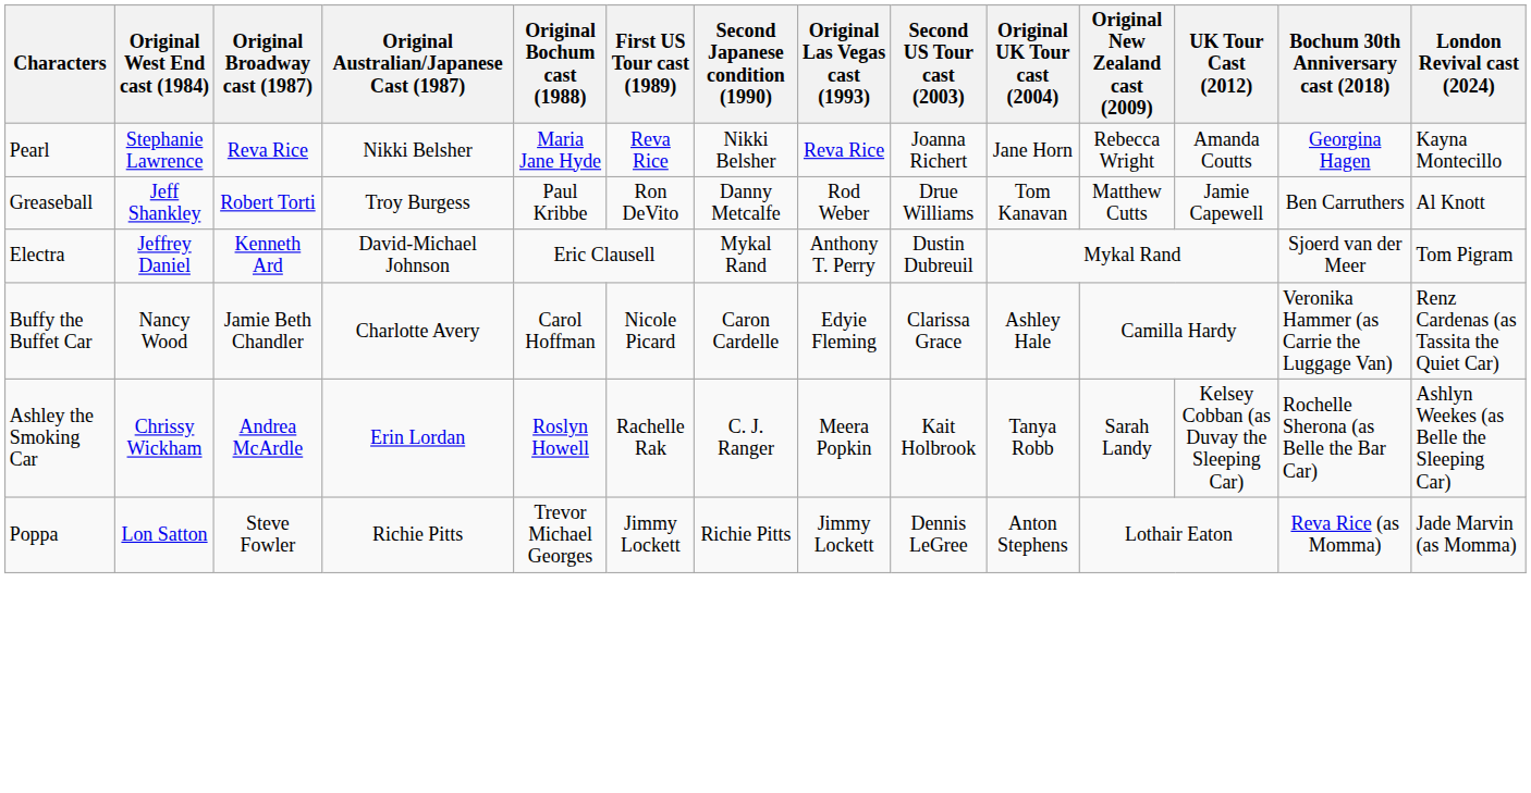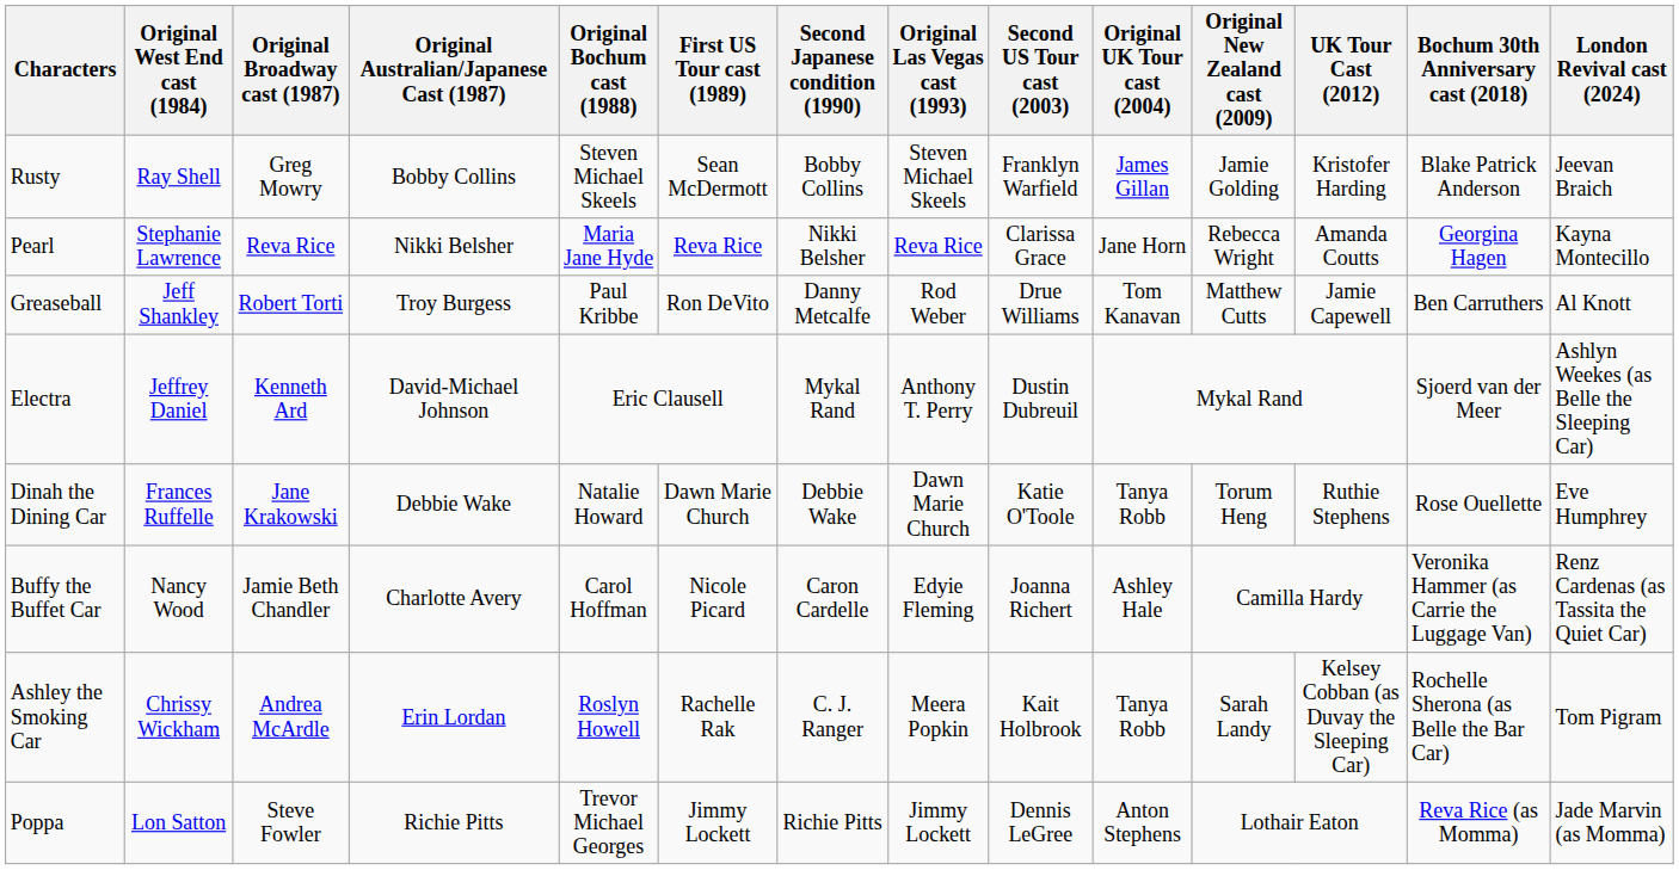+ row: Rusty | Ray Shell | Greg Mowry | Bobby Collins | Steven Michael Skeels | Sean McDermott | Bobby Collins | Steven Michael Skeels | Franklyn Warfield | James Gillan | Jamie Golding | Kristofer Harding | Blake Patrick Anderson | Jeevan Braich
Pearl | Second US Tour cast (2003): Joanna Richert -> Clarissa Grace
Electra | London Revival cast (2024): Tom Pigram -> Ashlyn Weekes (as Belle the Sleeping Car)
+ row: Dinah the Dining Car | Frances Ruffelle | Jane Krakowski | Debbie Wake | Natalie Howard | Dawn Marie Church | Debbie Wake | Dawn Marie Church | Katie O'Toole | Tanya Robb | Torum Heng | Ruthie Stephens | Rose Ouellette | Eve Humphrey
Buffy the Buffet Car | Second US Tour cast (2003): Clarissa Grace -> Joanna Richert
Ashley the Smoking Car | London Revival cast (2024): Ashlyn Weekes (as Belle the Sleeping Car) -> Tom Pigram
